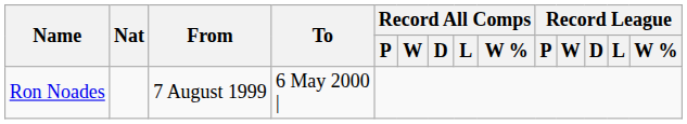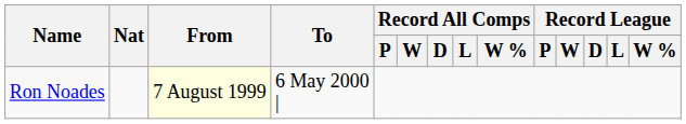Ron Noades | From: no background -> lightyellow background
